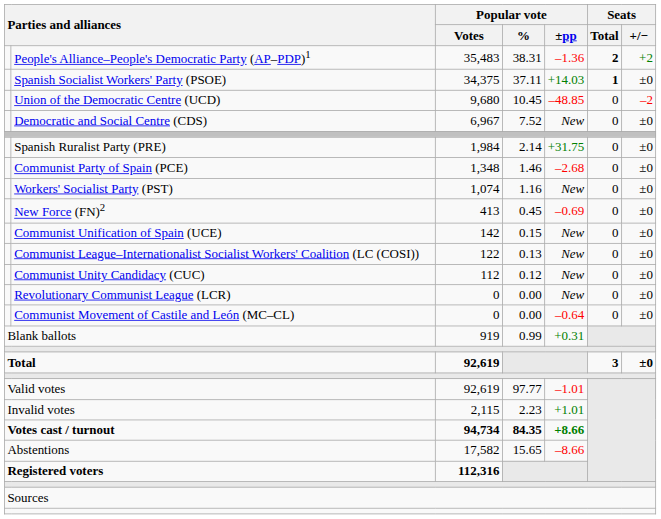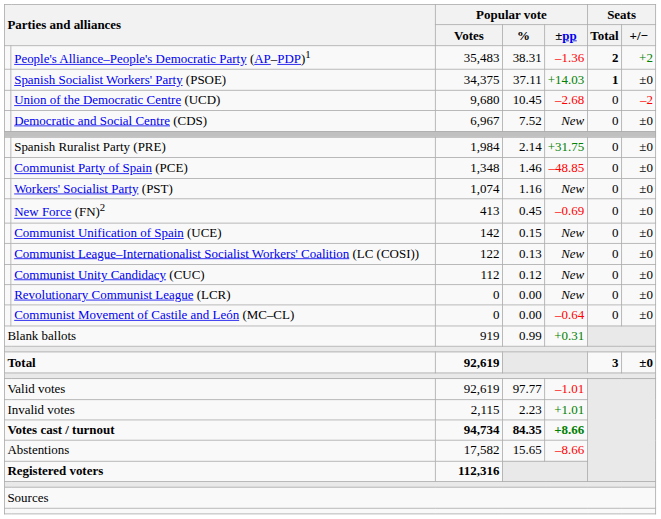Union of the Democratic Centre (UCD) | Popular vote / ±pp: –48.85 -> –2.68
Communist Party of Spain (PCE) | Popular vote / ±pp: –2.68 -> –48.85
